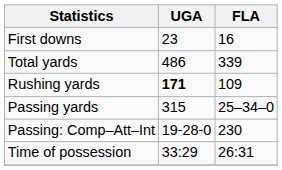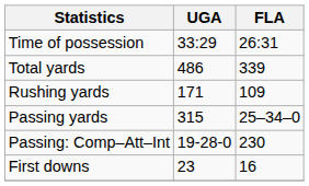rows swapped: First downs <-> Time of possession
Rushing yards | UGA: bold -> normal
